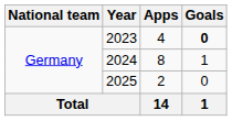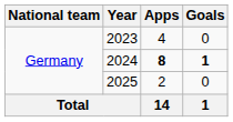2023 | Goals: bold -> normal
2024 | Apps: normal -> bold
2024 | Goals: normal -> bold
